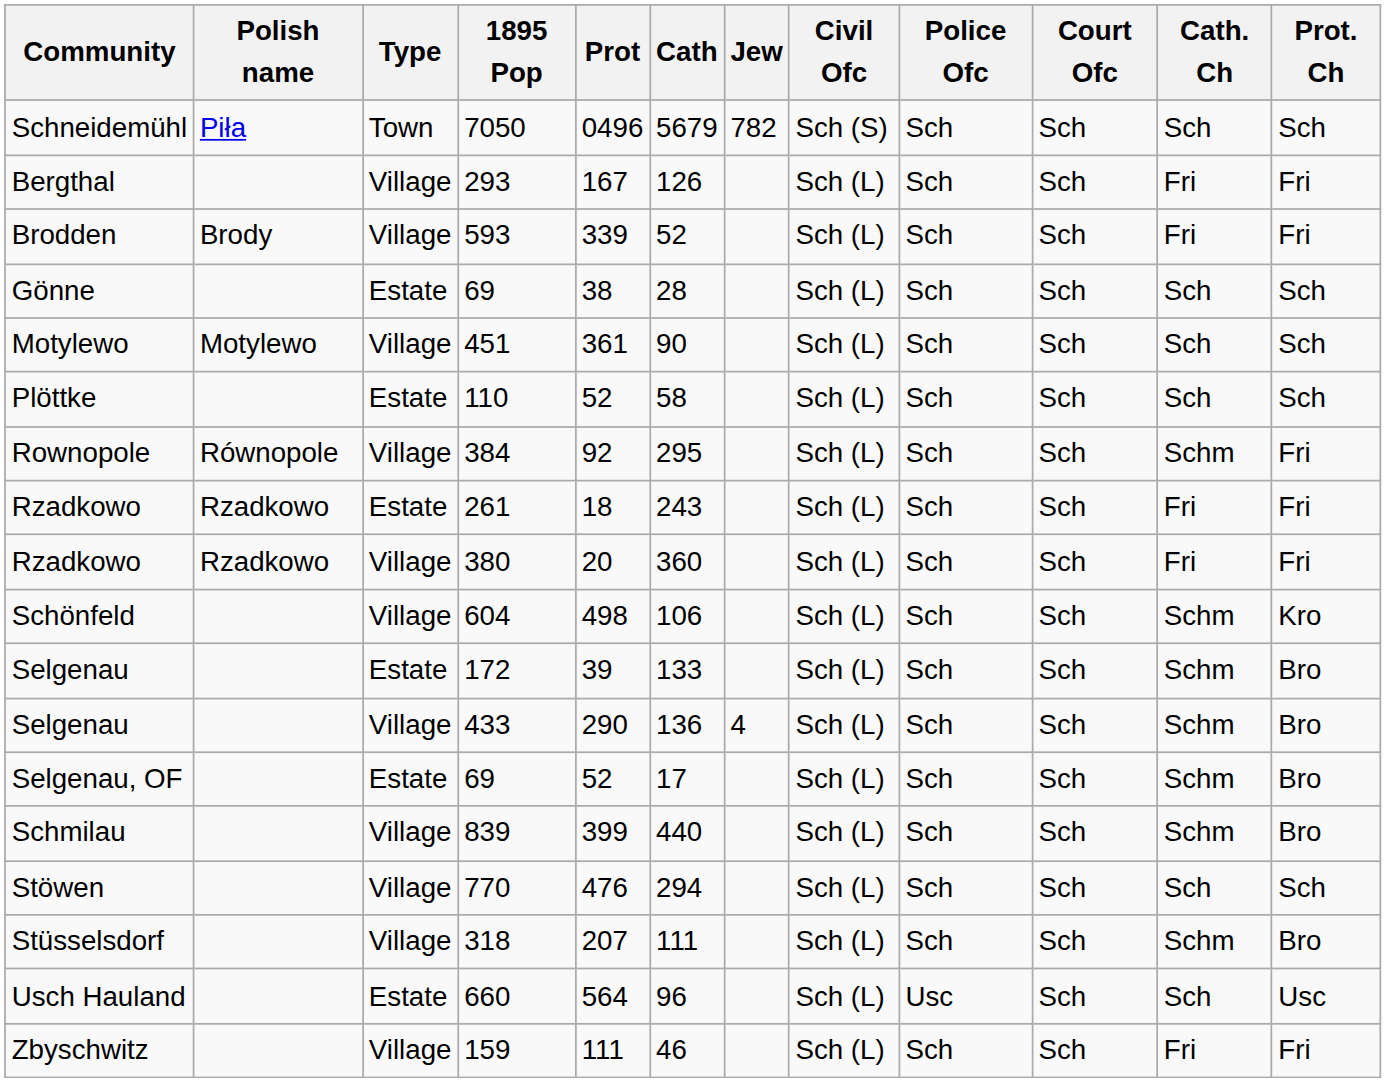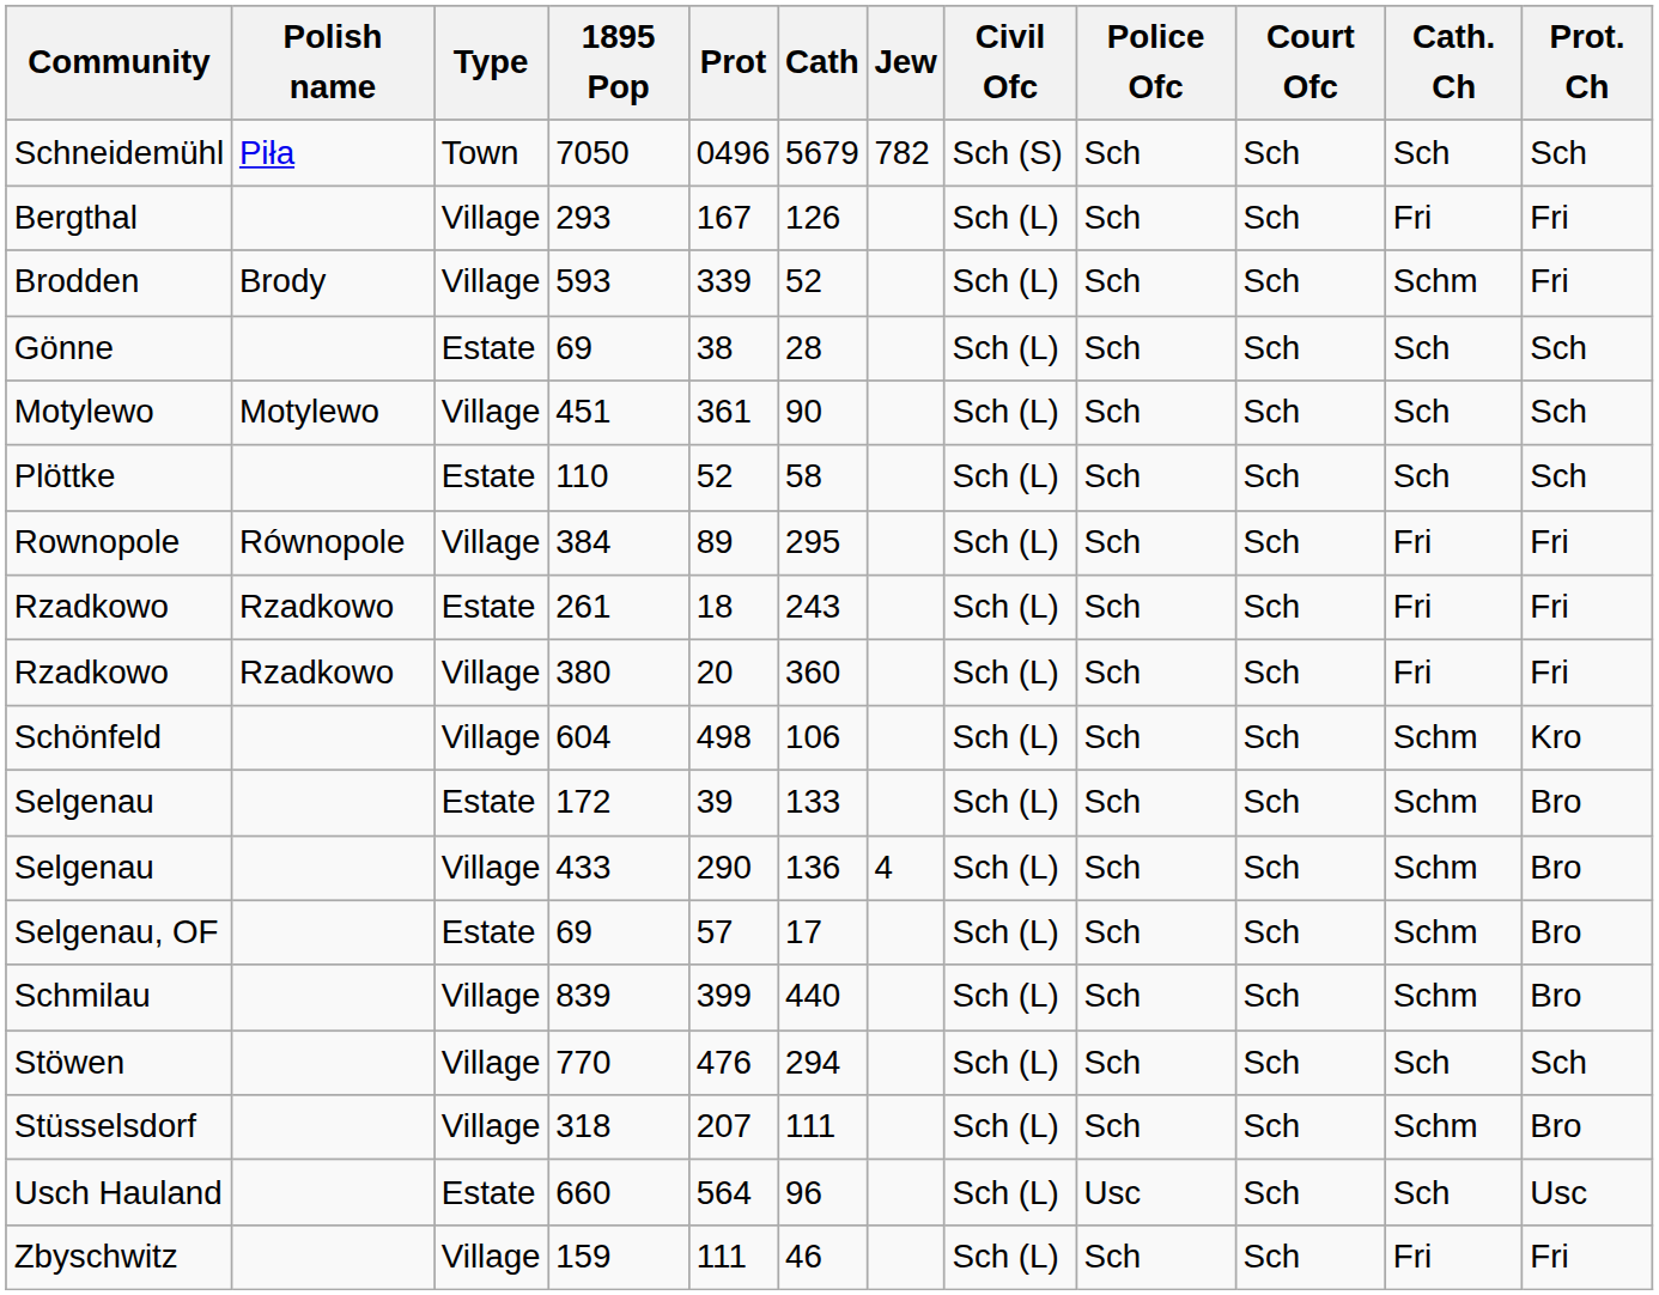593 | Cath. Ch: Fri -> Schm
384 | Prot: 92 -> 89
384 | Cath. Ch: Schm -> Fri
Selgenau, OF / 69 | Prot: 52 -> 57
